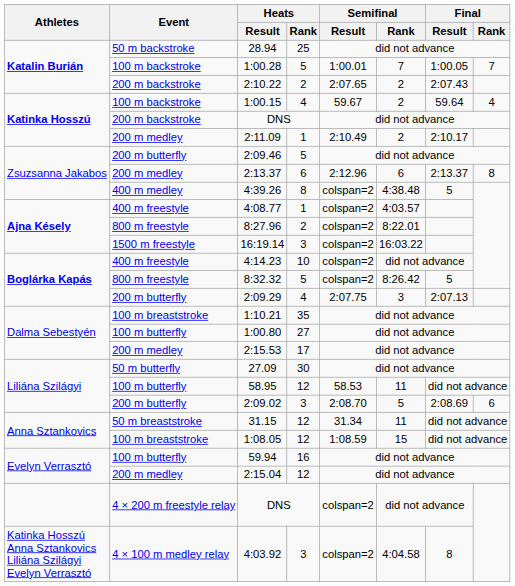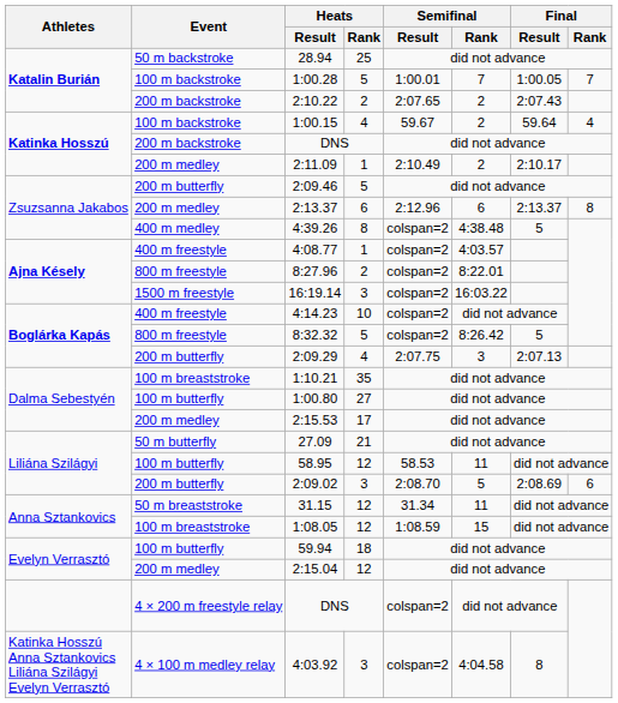27.09 | Heats / Rank: 30 -> 21
59.94 | Heats / Rank: 16 -> 18
